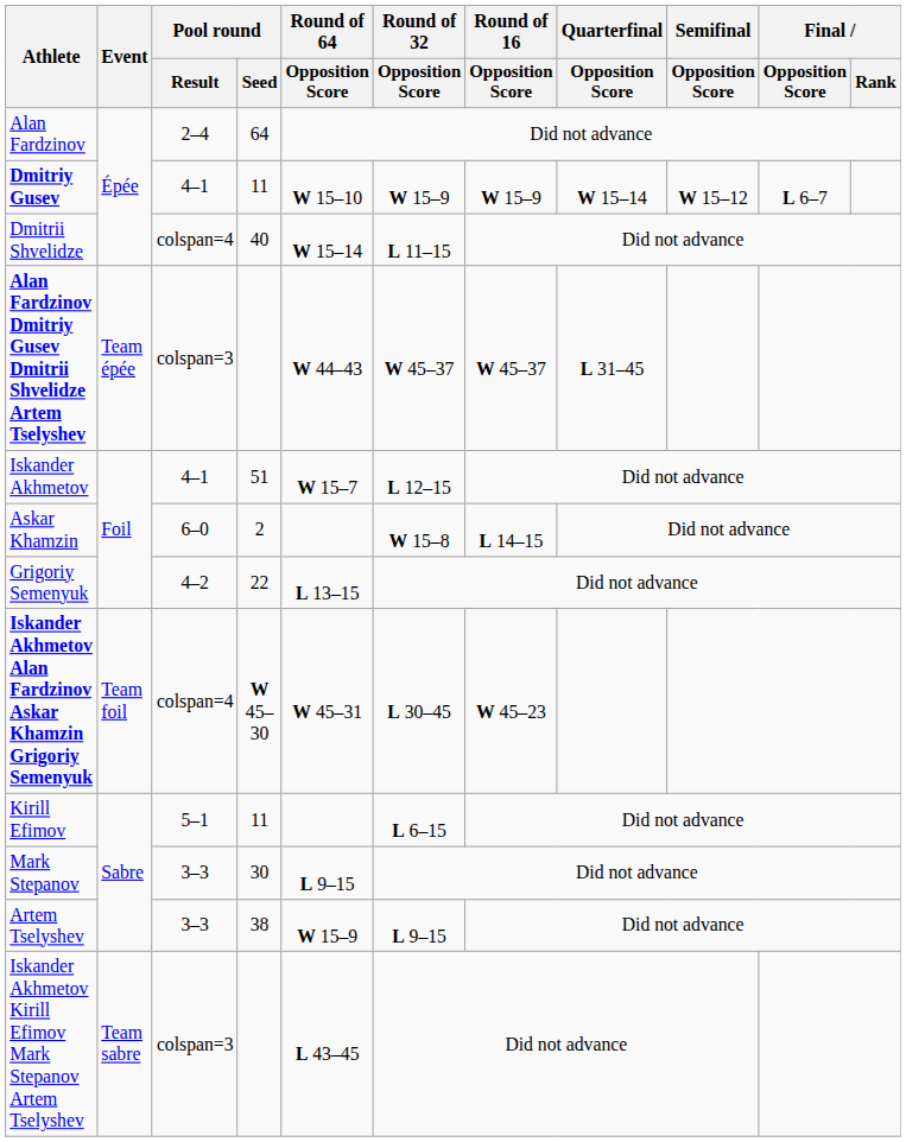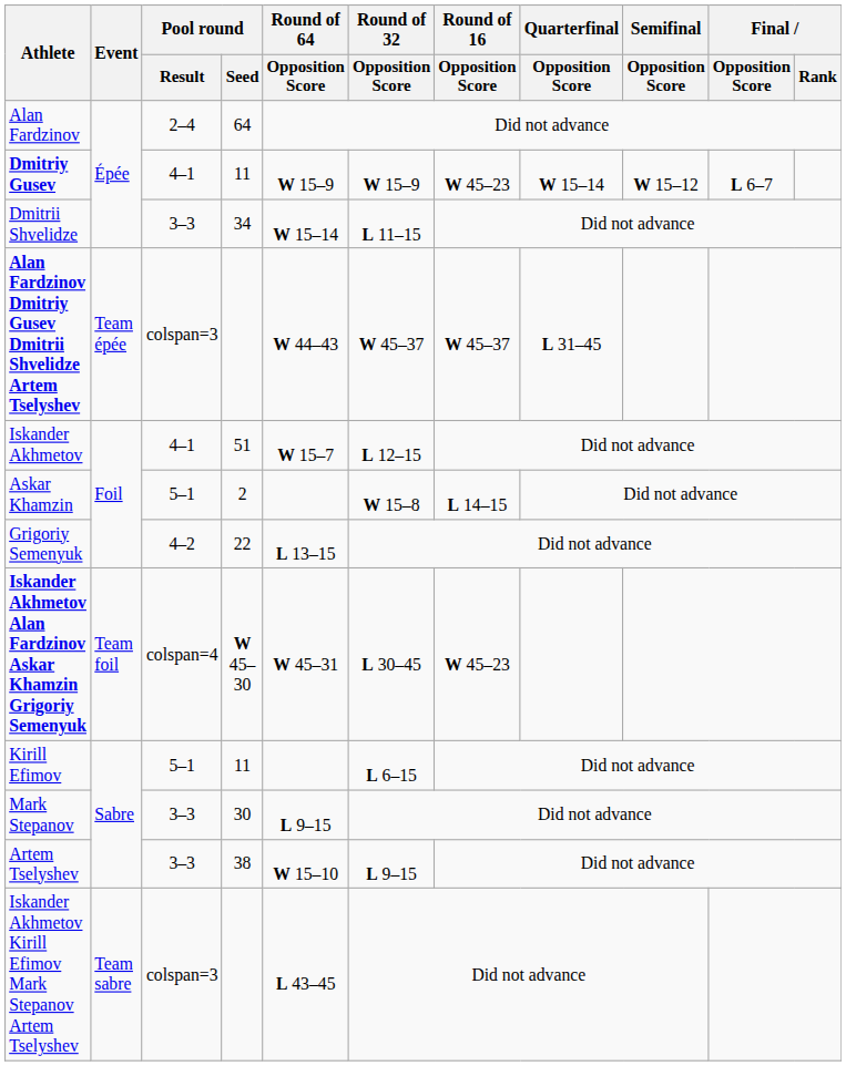Dmitriy Gusev | Round of 64 / Opposition Score: W 15–10 -> W 15–9
Dmitriy Gusev | Round of 16 / Opposition Score: W 15–9 -> W 45–23
Dmitrii Shvelidze | Pool round / Result: colspan=4 -> 3–3
Dmitrii Shvelidze | Pool round / Seed: 40 -> 34
Askar Khamzin | Pool round / Result: 6–0 -> 5–1
Artem Tselyshev | Round of 64 / Opposition Score: W 15–9 -> W 15–10
